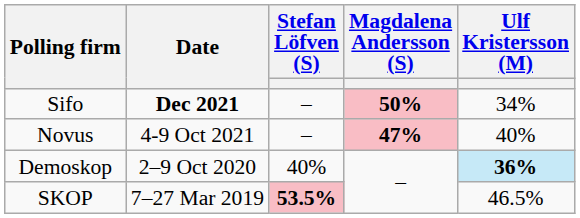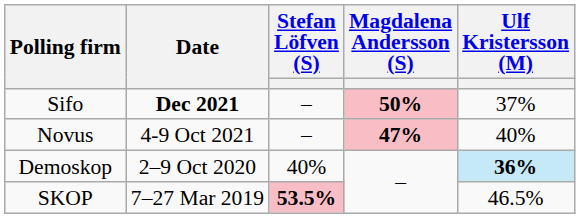Sifo | Ulf Kristersson (M): 34% -> 37%
